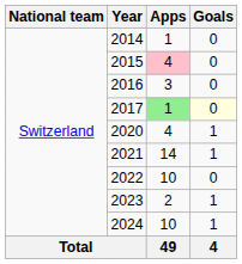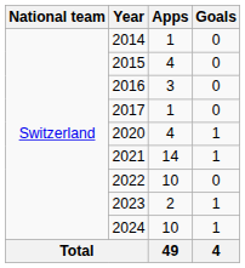2015 | Apps: pink background -> no background
2017 | Apps: lightgreen background -> no background
2017 | Goals: lightyellow background -> no background
